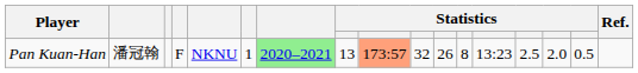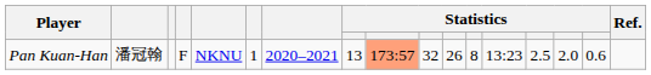Pan Kuan-Han | column 7: lightgreen background -> no background
Pan Kuan-Han | column 16: 0.5 -> 0.6
